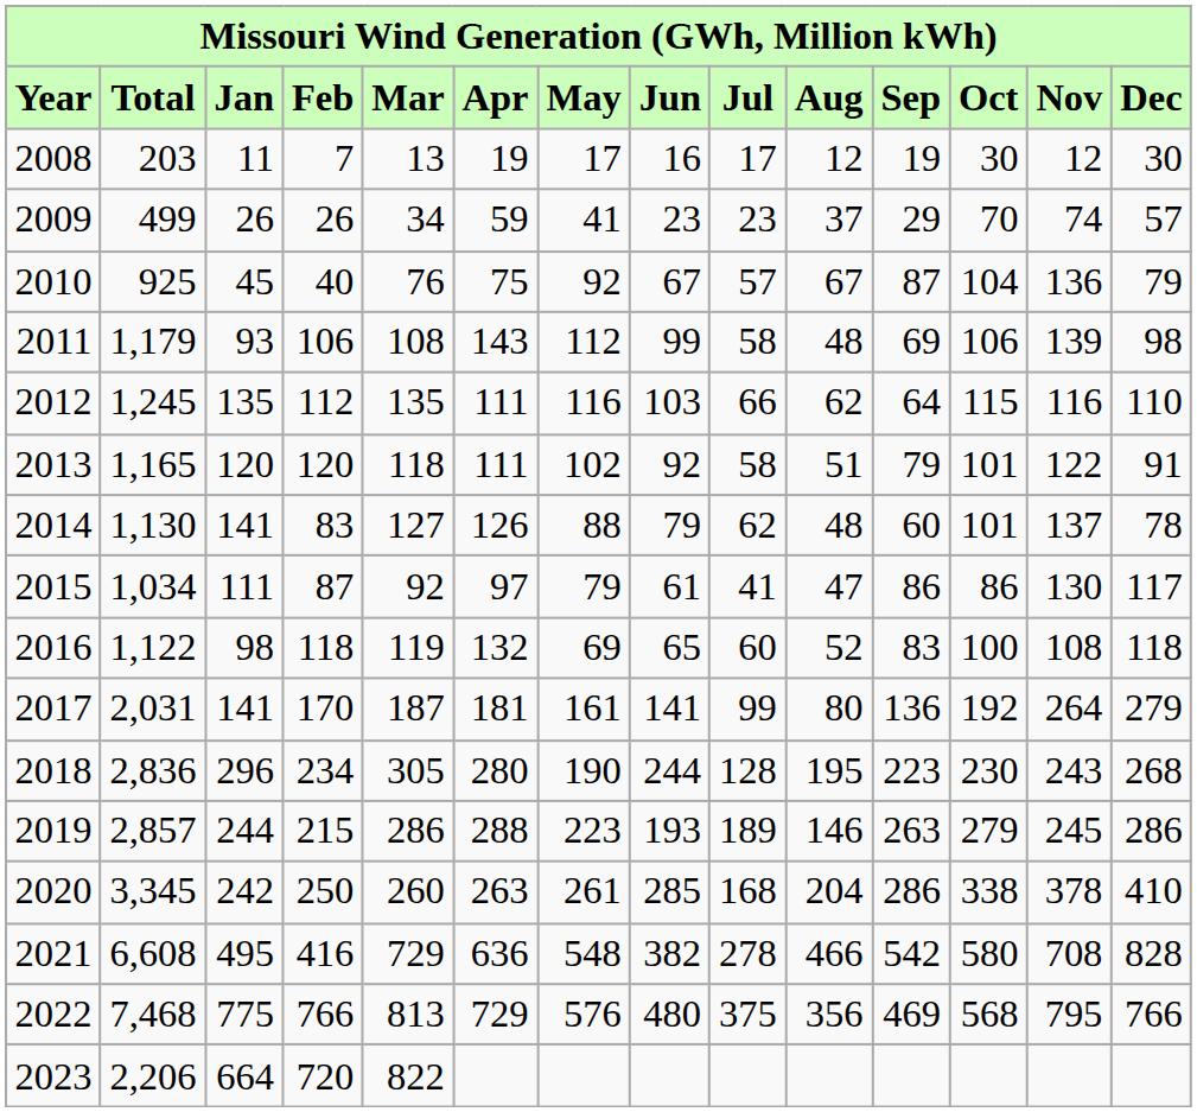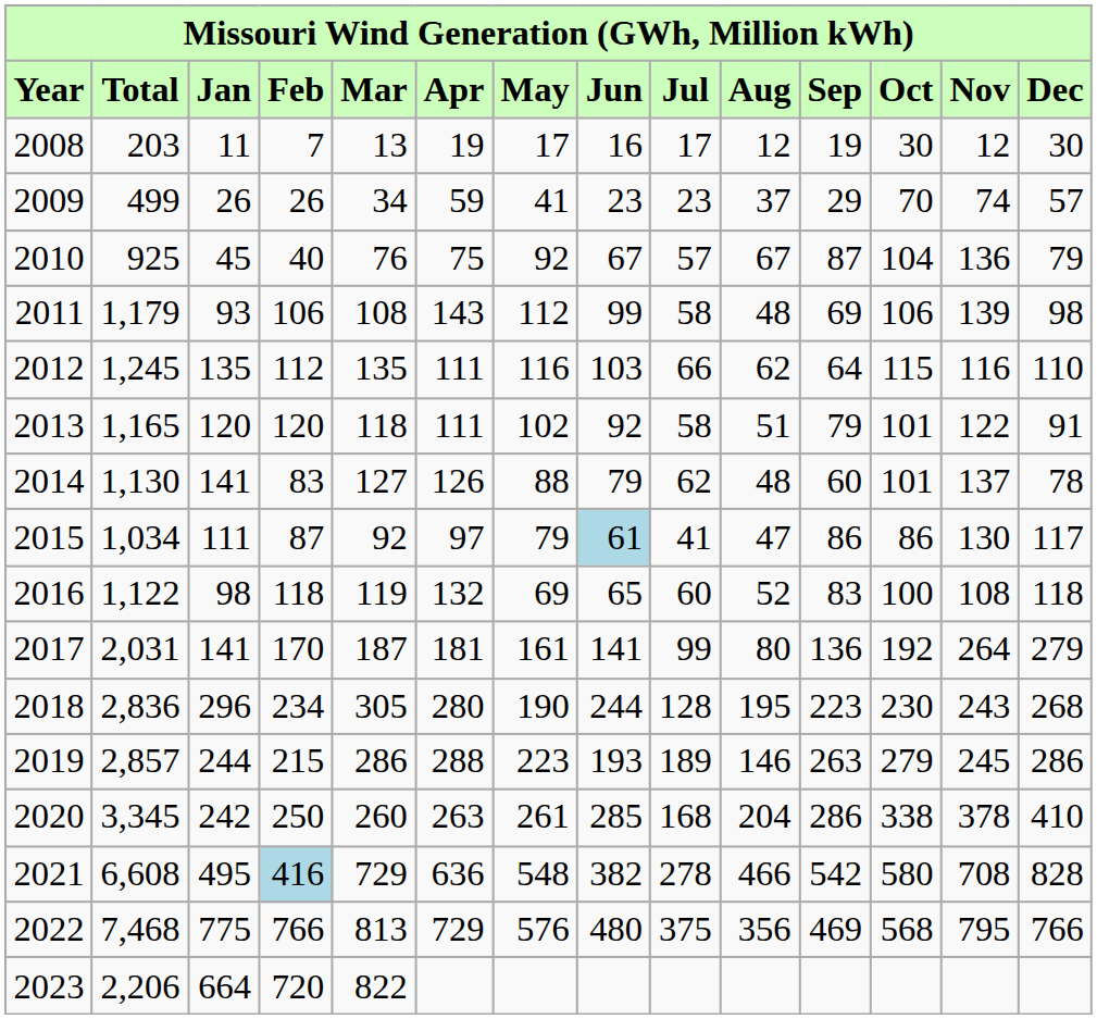2015 | Jun: no background -> lightblue background
2021 | Feb: no background -> lightblue background
